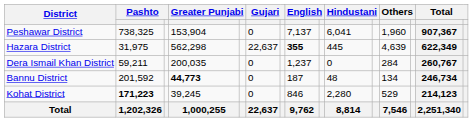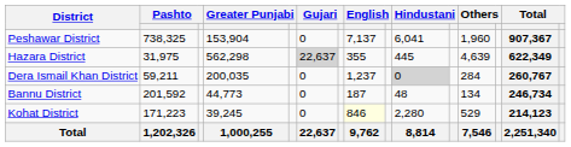Hazara District | column 6: no background -> lightgrey background
Hazara District | column 8: bold -> normal
Dera Ismail Khan District | column 10: no background -> lightgrey background
Bannu District | column 4: bold -> normal
Kohat District | column 2: bold -> normal
Kohat District | column 8: no background -> lightyellow background
